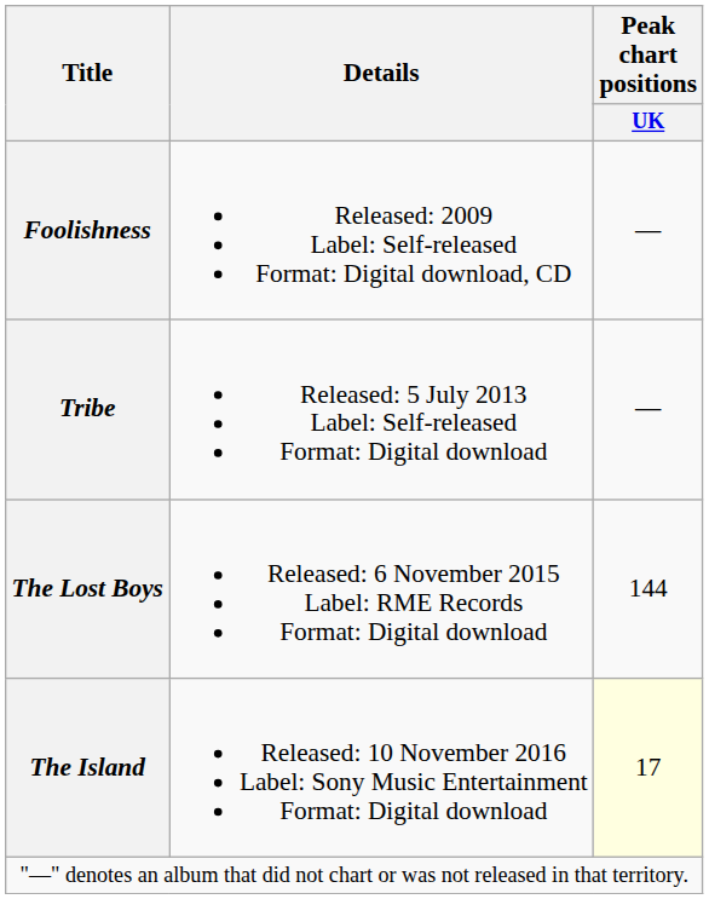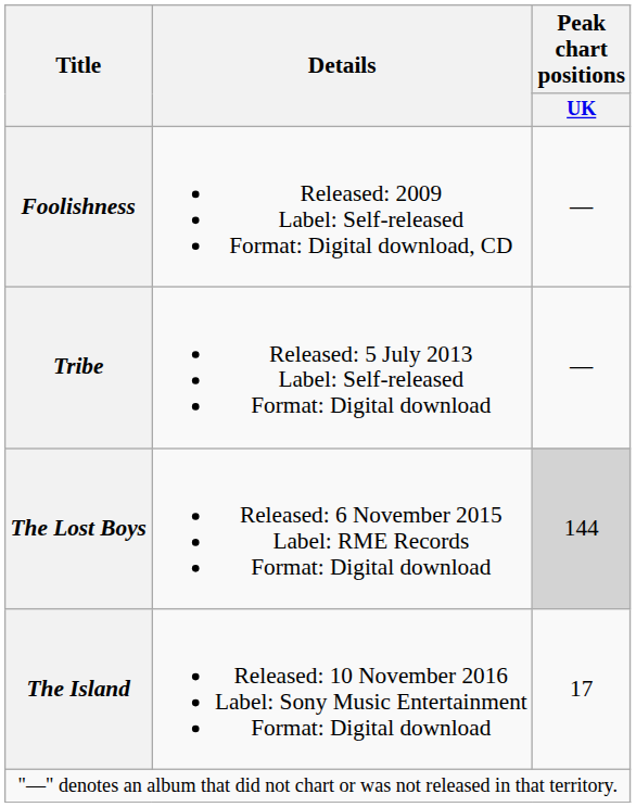The Lost Boys | Peak chart positions / UK: no background -> lightgrey background
The Island | Peak chart positions / UK: lightyellow background -> no background
